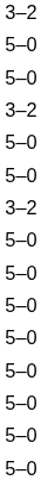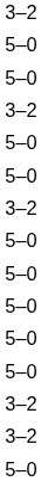row 13 | column 1: 5–0 -> 3–2
row 14 | column 1: 5–0 -> 3–2
